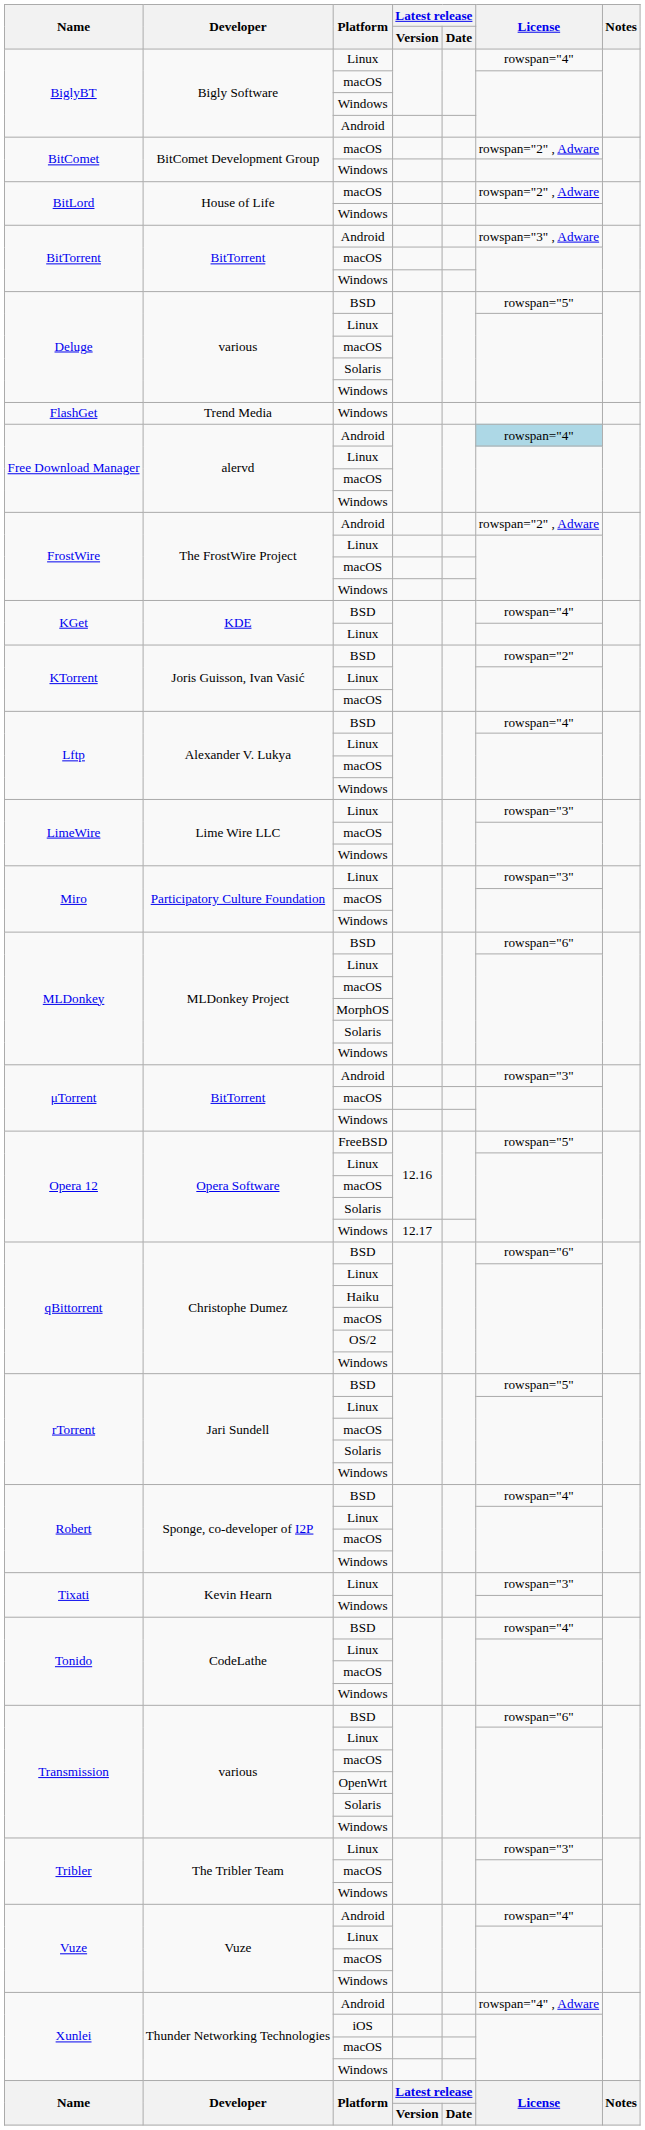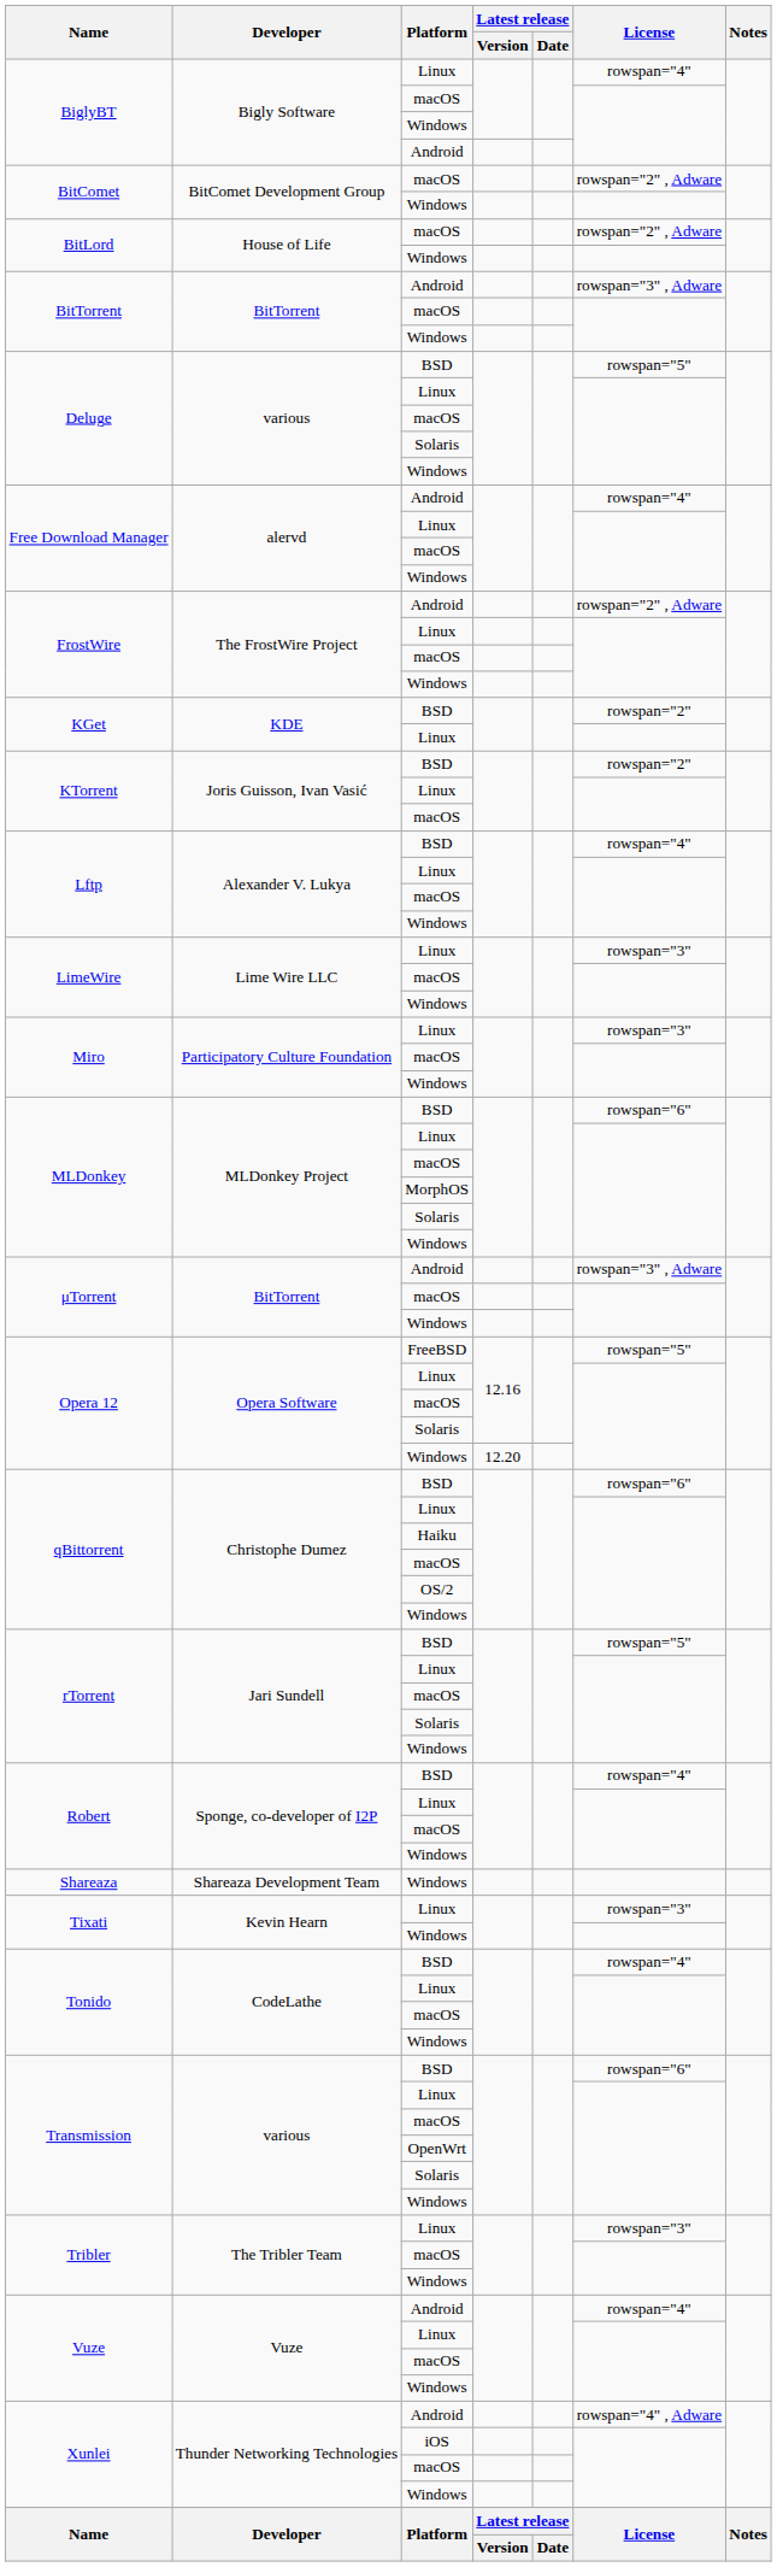- row: FlashGet | Trend Media | Windows
Free Download Manager / Android | License: lightblue background -> no background
KGet / BSD | License: rowspan="4" -> rowspan="2"
μTorrent / Android | License: rowspan="3" -> rowspan="3" , Adware
Opera 12 / Windows | Latest release / Version: 12.17 -> 12.20
+ row: Shareaza | Shareaza Development Team | Windows
